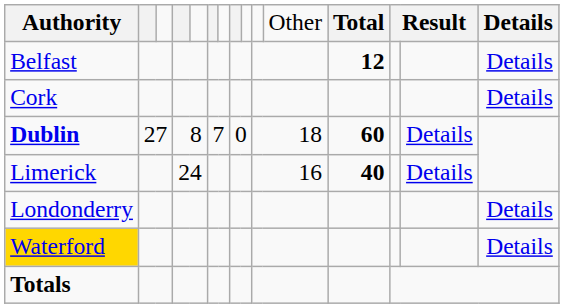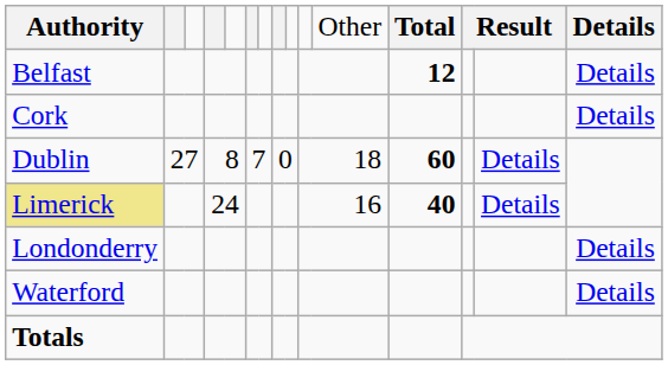Dublin | column 1: bold -> normal
Limerick | column 1: no background -> khaki background
Waterford | column 1: gold background -> no background
